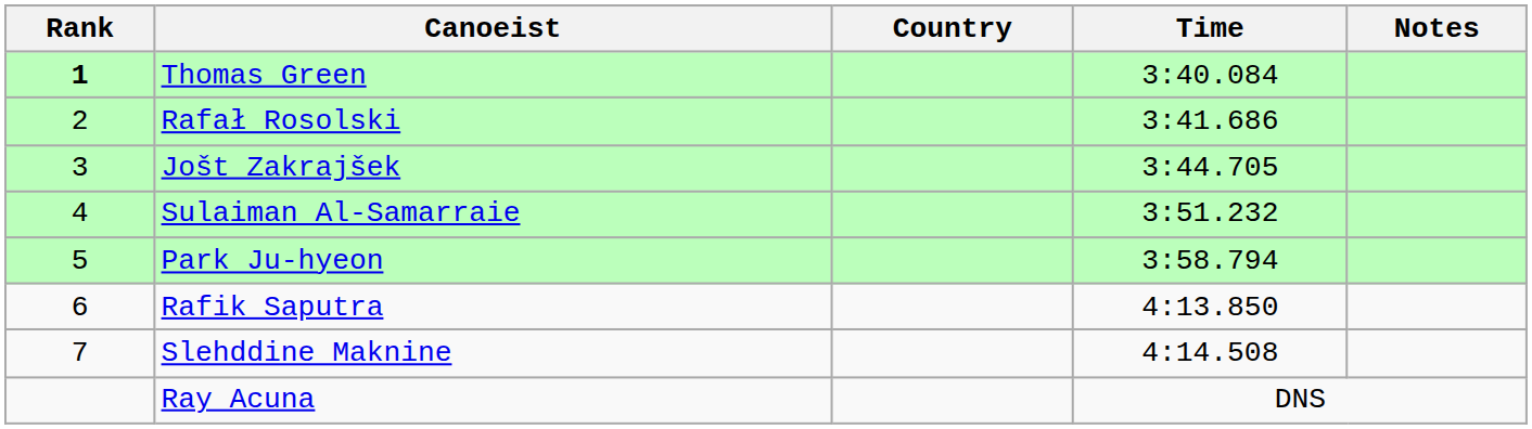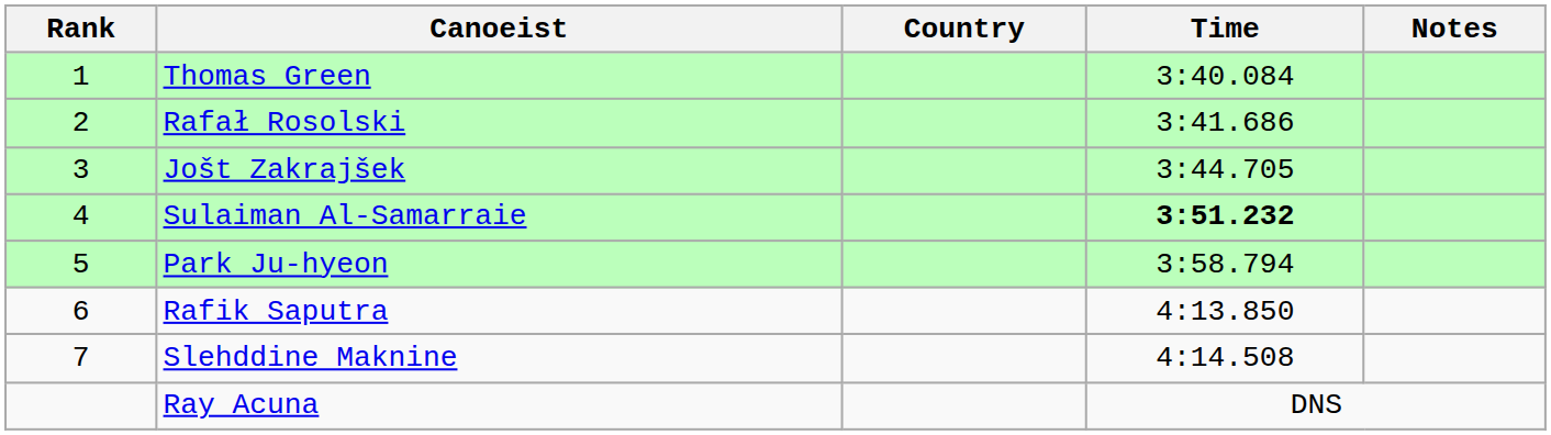Thomas Green | Rank: bold -> normal
Sulaiman Al-Samarraie | Time: normal -> bold
